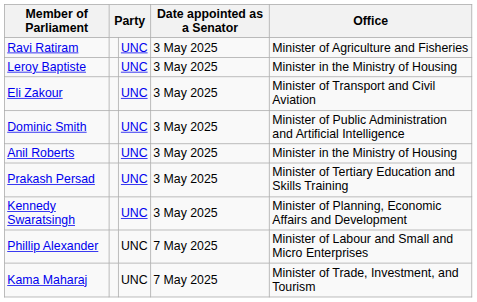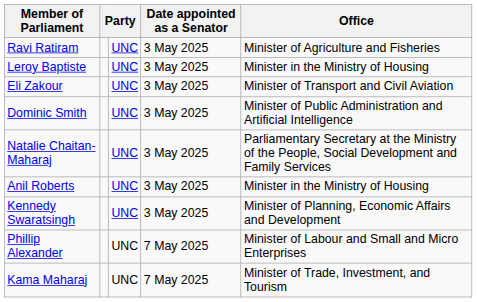+ row: Natalie Chaitan-Maharaj | UNC | 3 May 2025 | Parliamentary Secretary at the Ministry of the People, Social Development and Family Services
- row: Prakash Persad | UNC | 3 May 2025 | Minister of Tertiary Education and Skills Training
